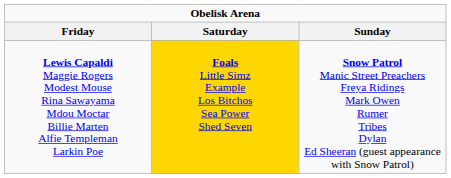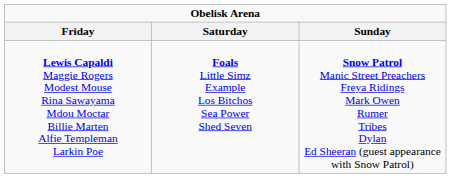row 3 | Saturday: gold background -> no background
